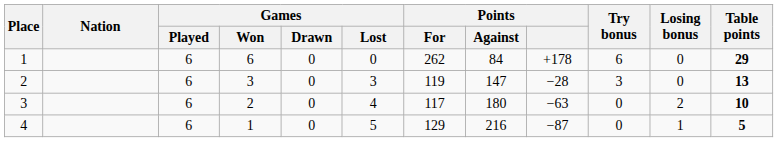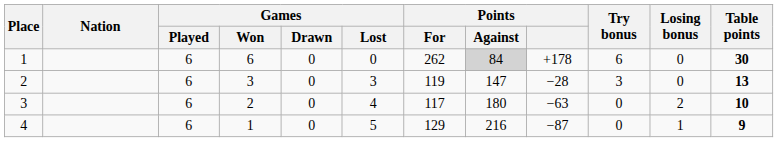row 3 | Points / Against: no background -> lightgrey background
row 3 | Table points: 29 -> 30
row 6 | Table points: 5 -> 9
